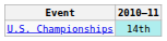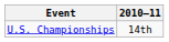U.S. Championships | 2010–11: paleturquoise background -> no background
